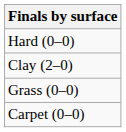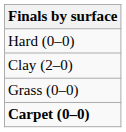row 5 | column 1: normal -> bold
